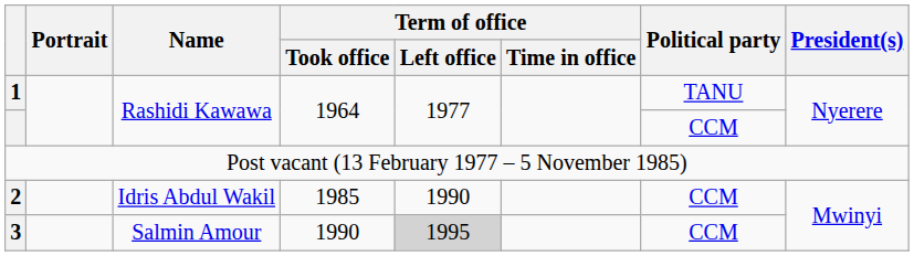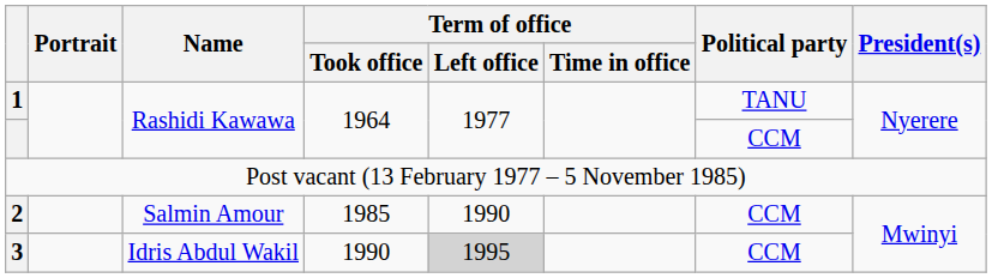2 | Name: Idris Abdul Wakil -> Salmin Amour
3 | Name: Salmin Amour -> Idris Abdul Wakil
